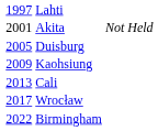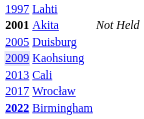Akita | column 1: normal -> bold
Kaohsiung | column 1: no background -> lavender background
Birmingham | column 1: normal -> bold
